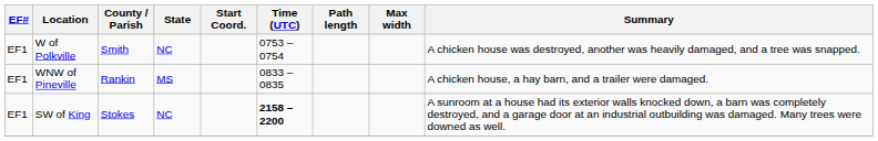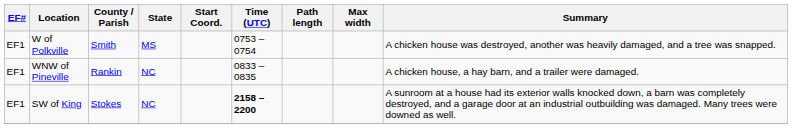W of Polkville | State: NC -> MS
WNW of Pineville | State: MS -> NC
